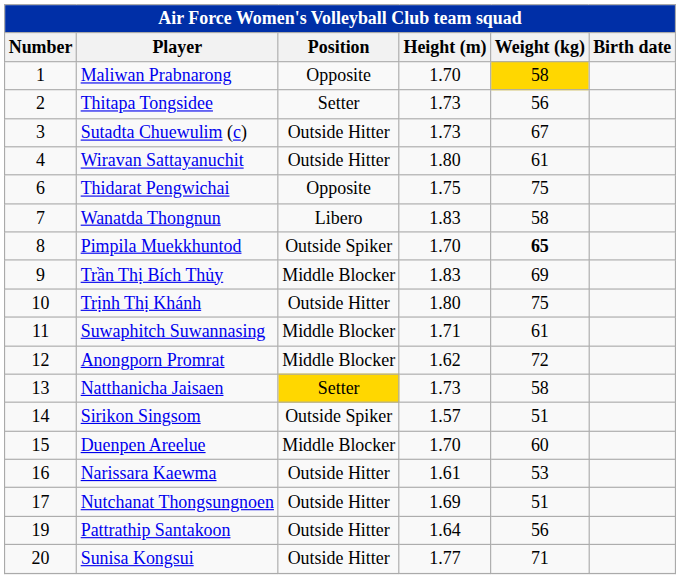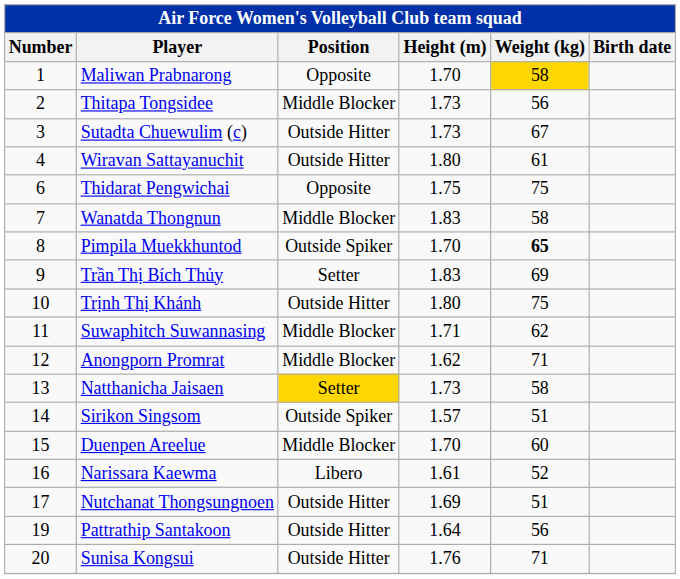Thitapa Tongsidee | Position: Setter -> Middle Blocker
Wanatda Thongnun | Position: Libero -> Middle Blocker
Trần Thị Bích Thủy | Position: Middle Blocker -> Setter
Suwaphitch Suwannasing | Weight (kg): 61 -> 62
Anongporn Promrat | Weight (kg): 72 -> 71
Narissara Kaewma | Position: Outside Hitter -> Libero
Narissara Kaewma | Weight (kg): 53 -> 52
Sunisa Kongsui | Height (m): 1.77 -> 1.76
